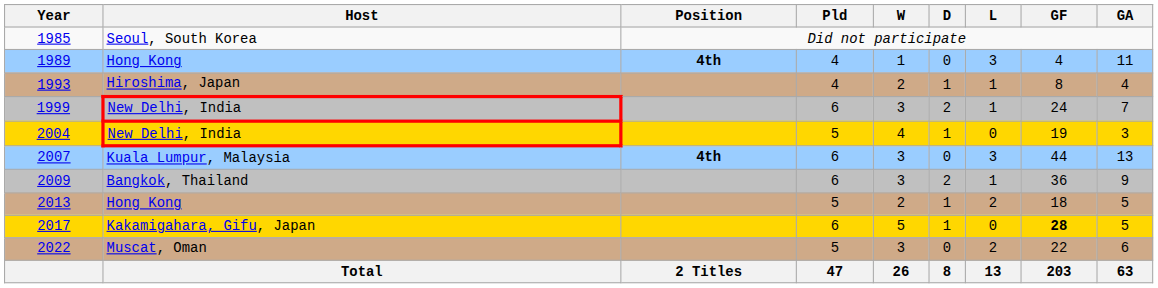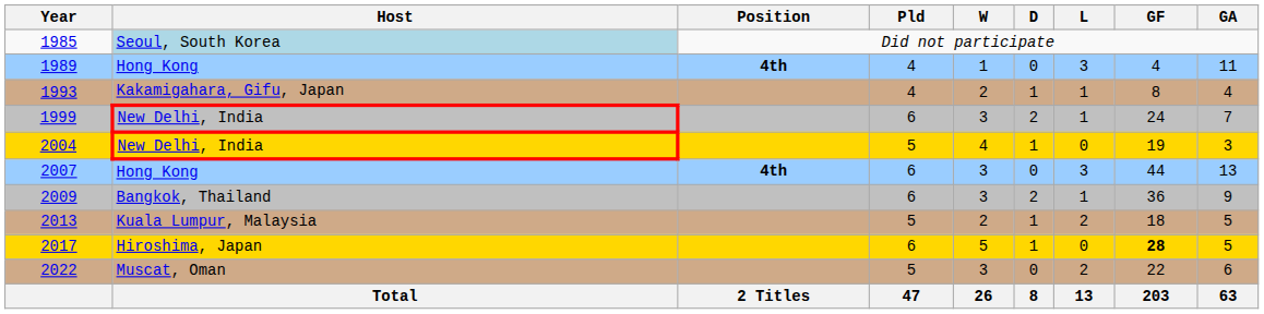1985 | Host: no background -> lightblue background
1993 | Host: Hiroshima, Japan -> Kakamigahara, Gifu, Japan
2007 | Host: Kuala Lumpur, Malaysia -> Hong Kong
2013 | Host: Hong Kong -> Kuala Lumpur, Malaysia
2017 | Host: Kakamigahara, Gifu, Japan -> Hiroshima, Japan
